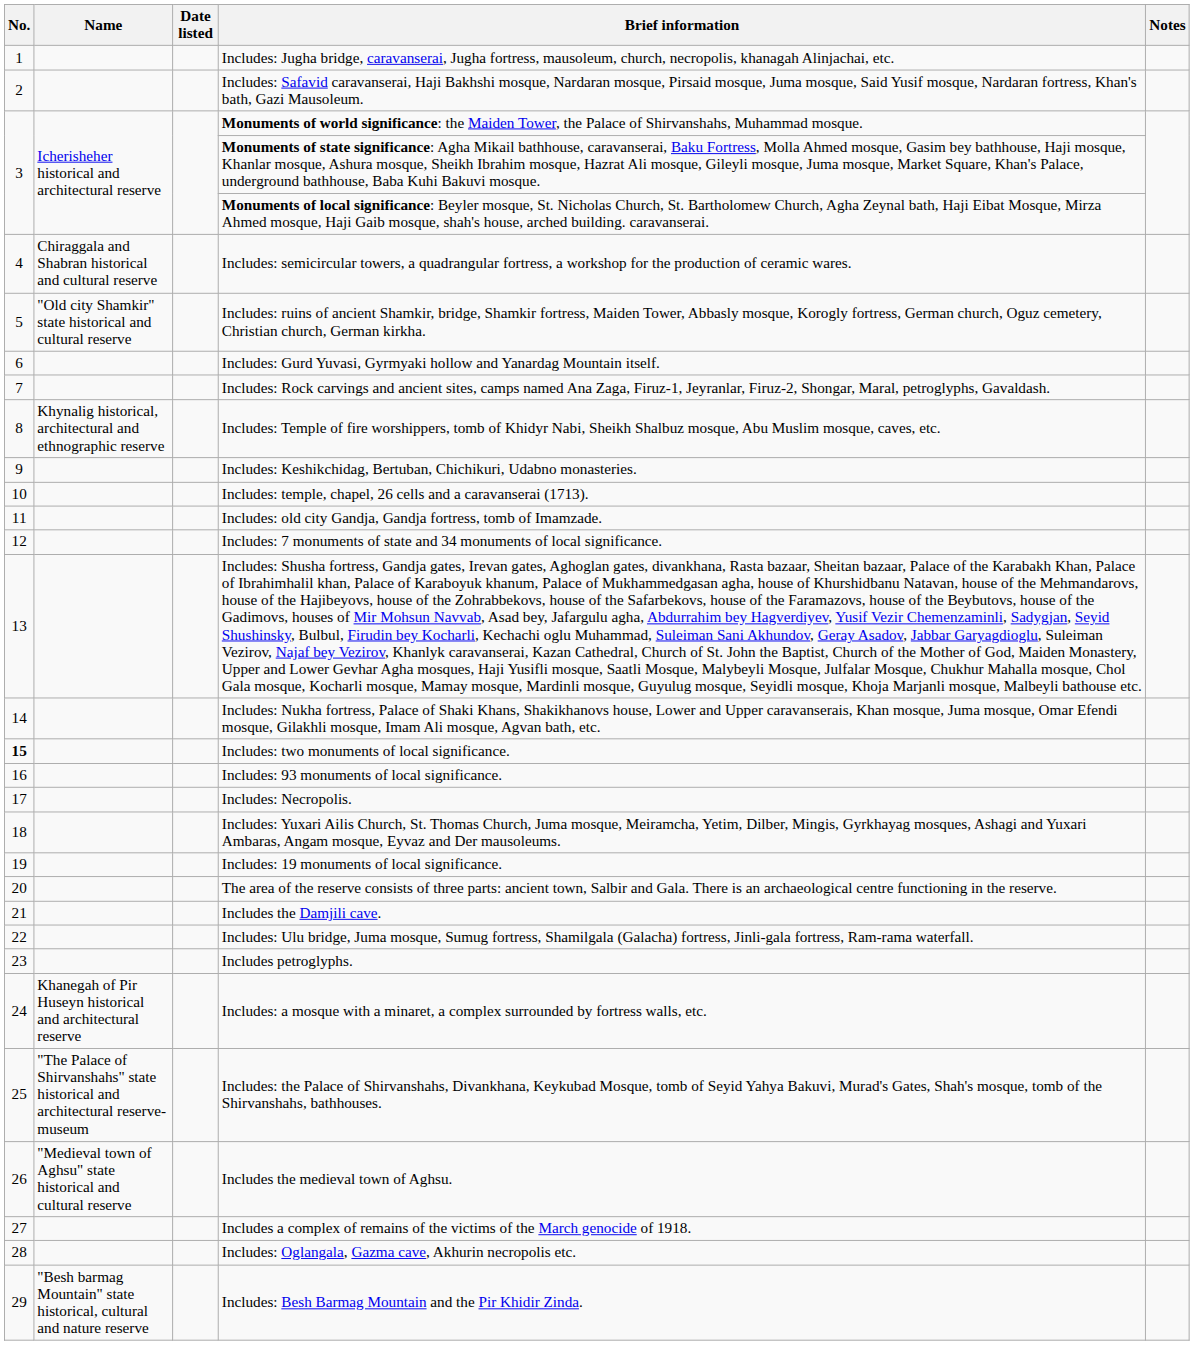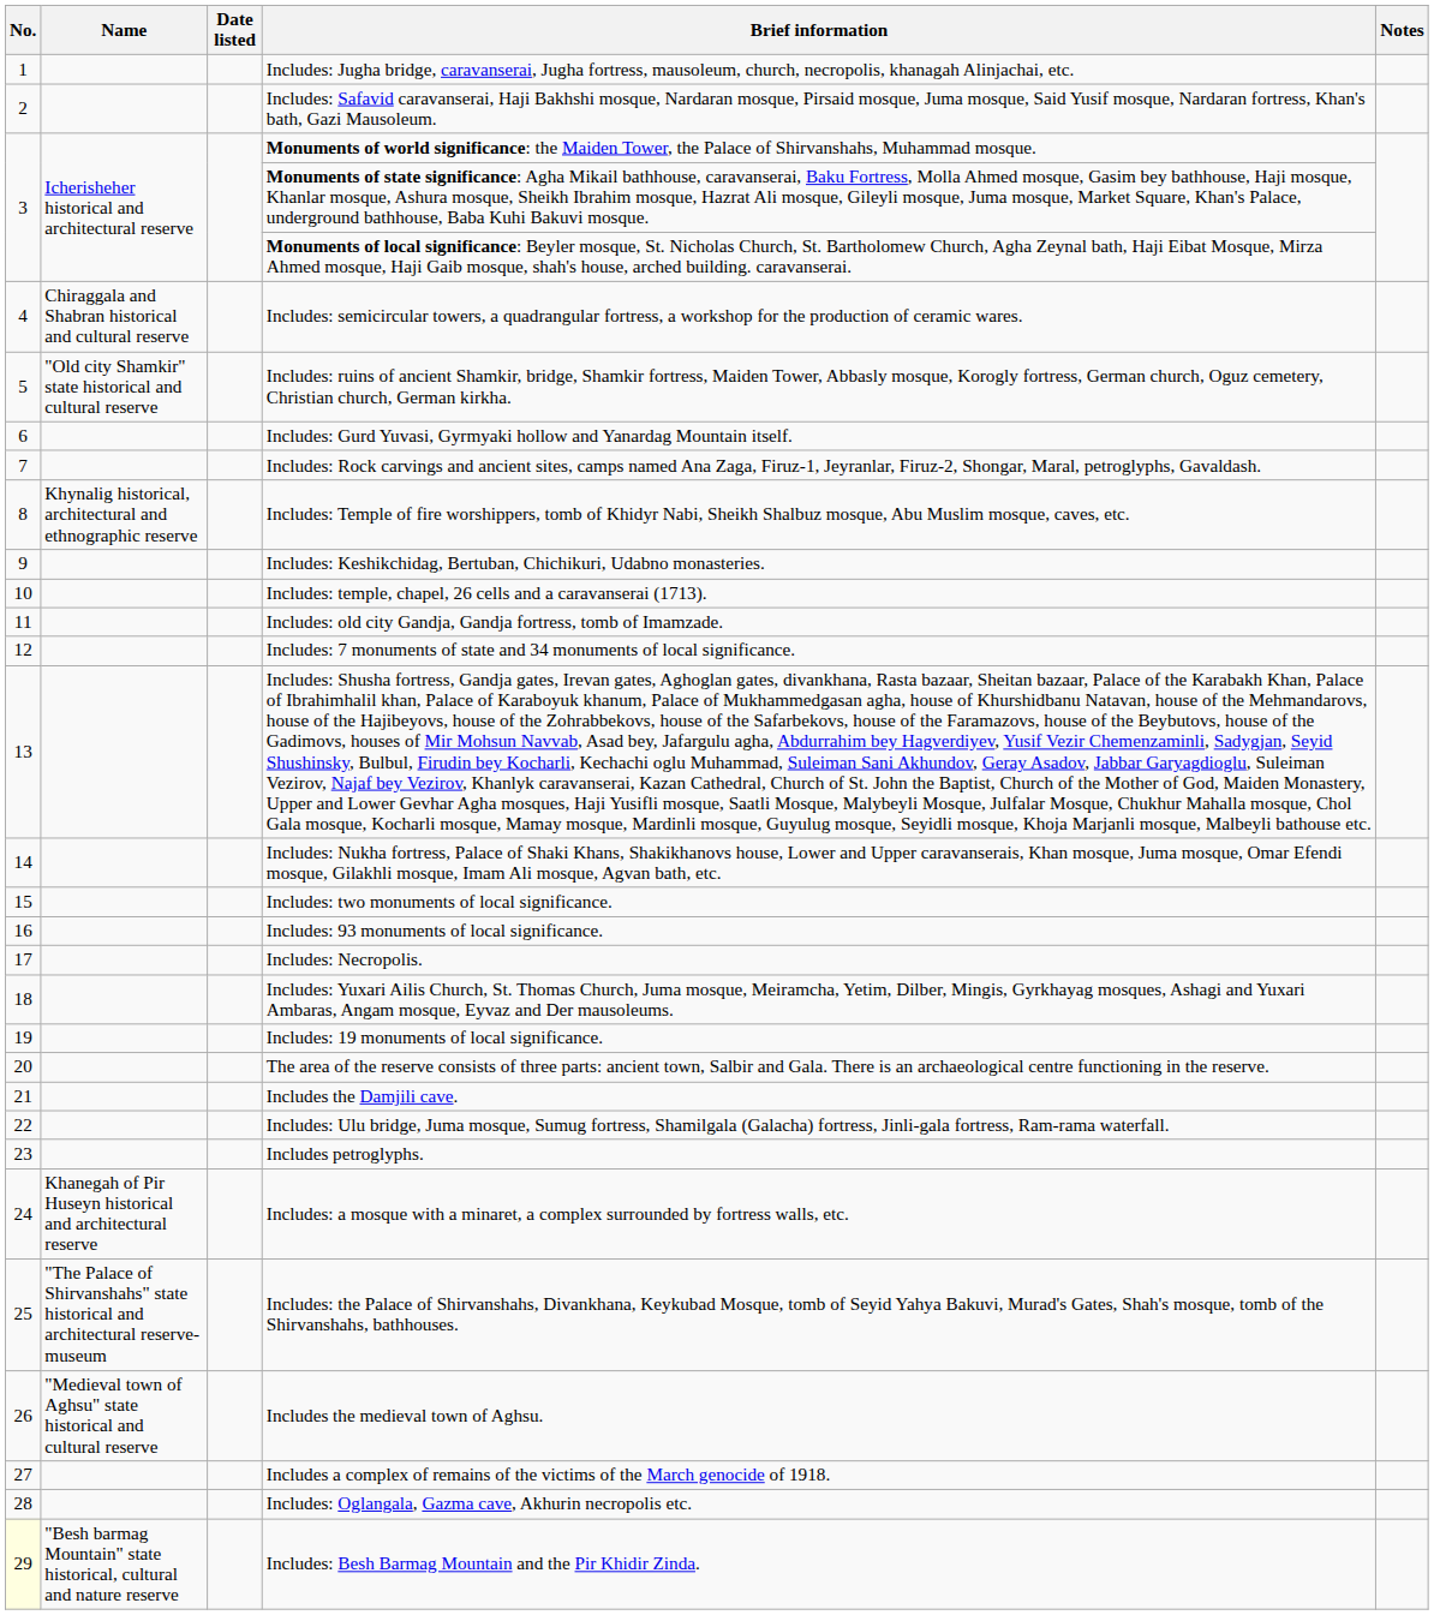Includes: two monuments of local significance. | No.: bold -> normal
Includes: Besh Barmag Mountain and the Pir Khidir Zinda. | No.: no background -> lightyellow background
